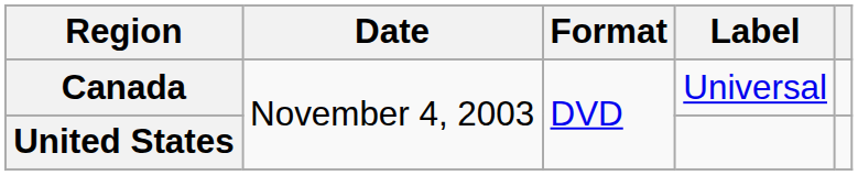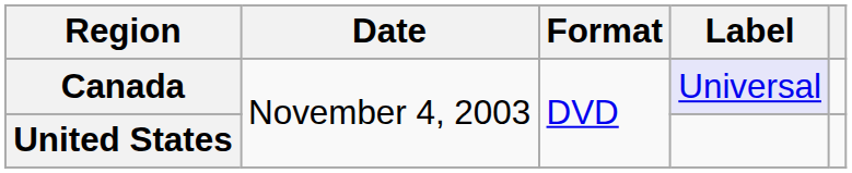Canada | Label: no background -> lavender background
